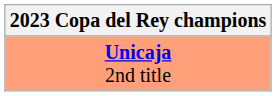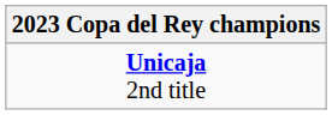row 2 | column 1: lightsalmon background -> no background
